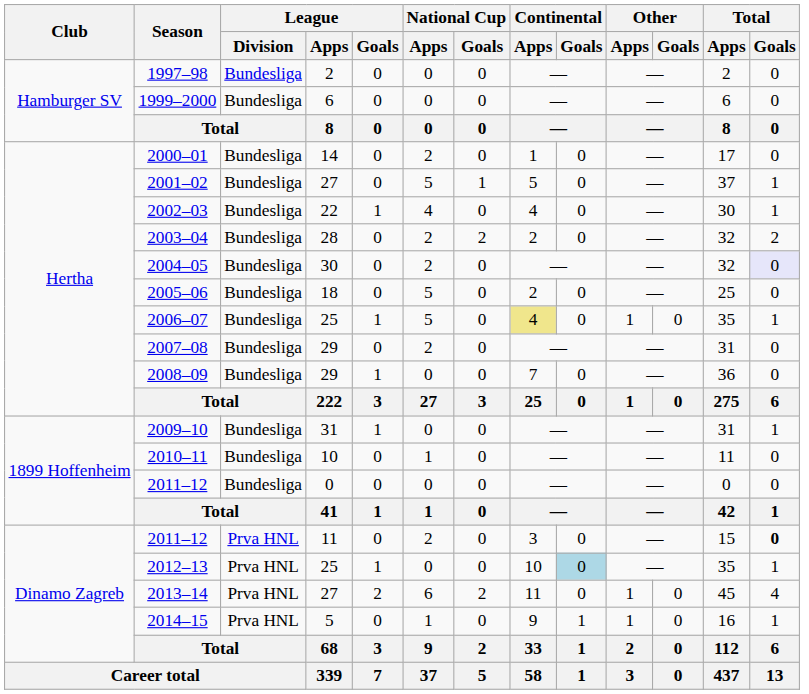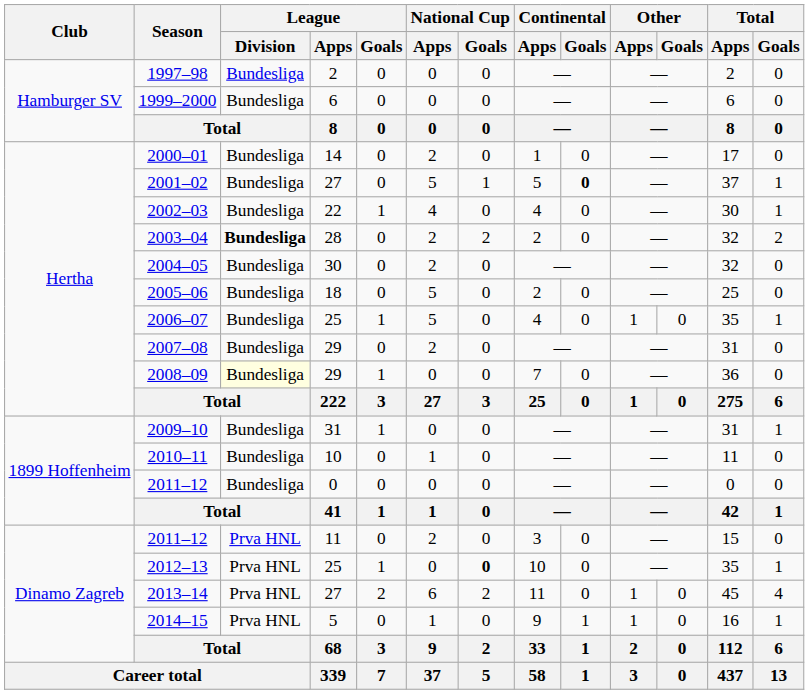2001–02 | Continental / Goals: normal -> bold
2003–04 | League / Division: normal -> bold
2004–05 | Total / Goals: lavender background -> no background
2006–07 | Continental / Apps: khaki background -> no background
2008–09 | League / Division: no background -> lightyellow background
2011–12 / 11 | Total / Goals: bold -> normal
2012–13 | National Cup / Goals: normal -> bold
2012–13 | Continental / Goals: lightblue background -> no background
